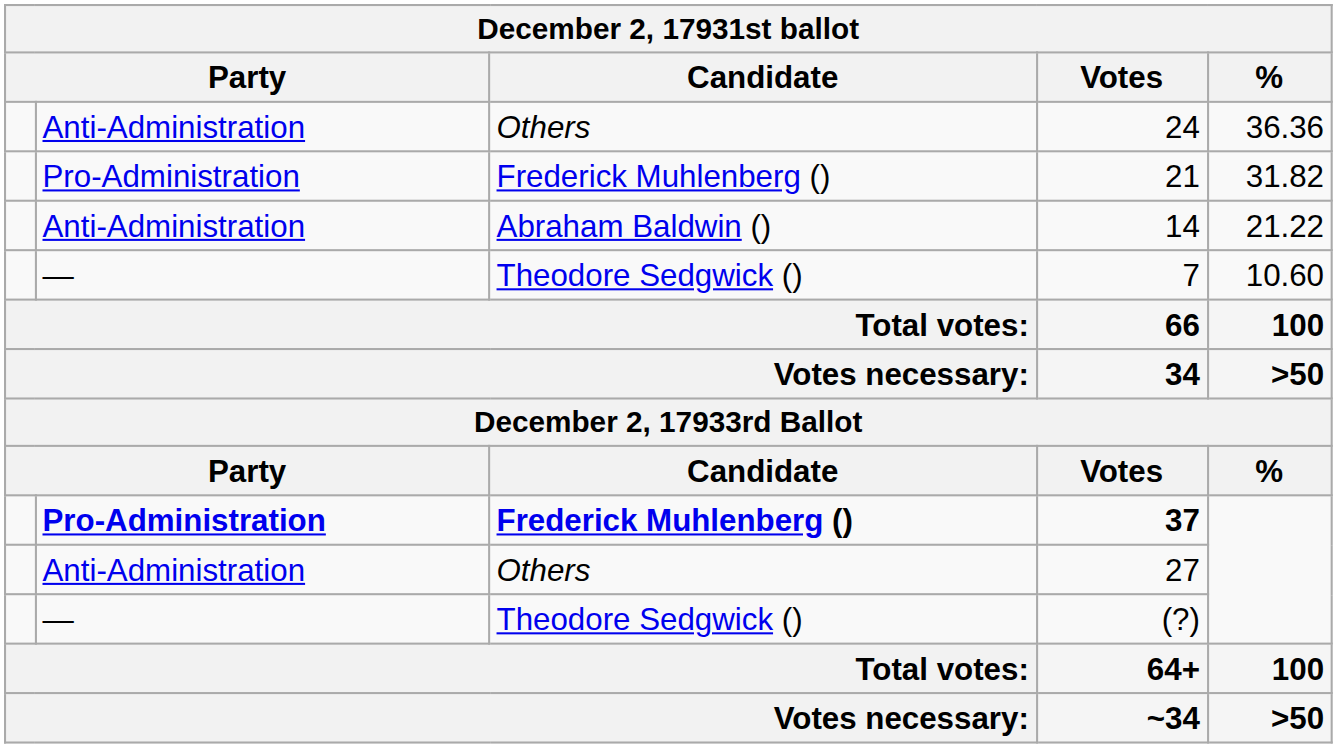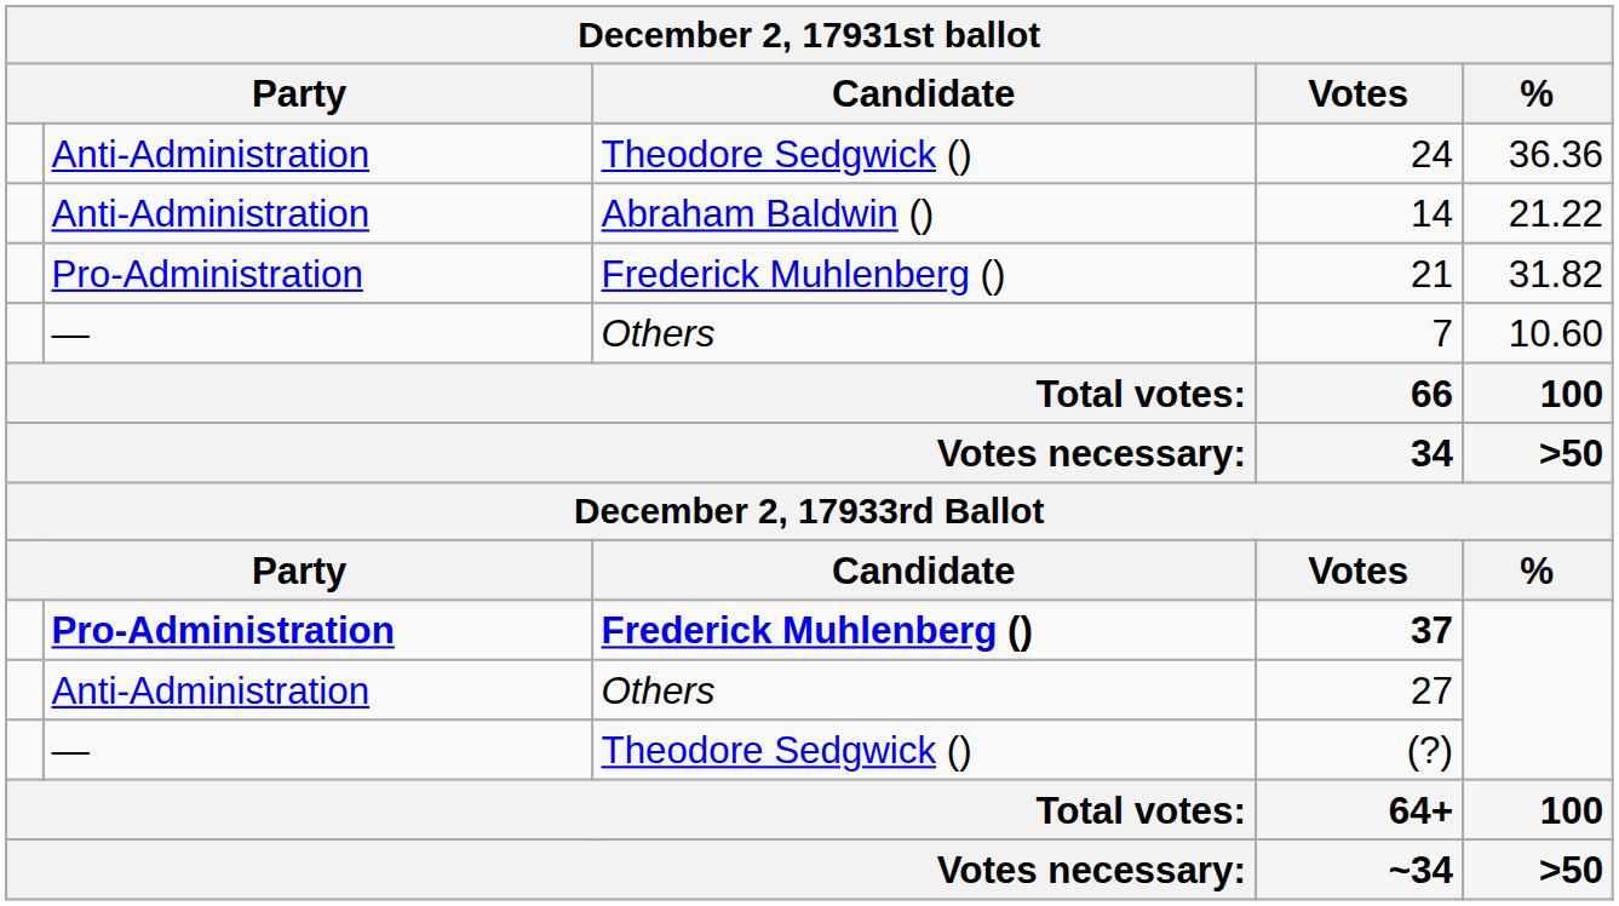24 | Candidate: Others -> Theodore Sedgwick ()
rows swapped: 21 <-> 14
7 | Candidate: Theodore Sedgwick () -> Others
